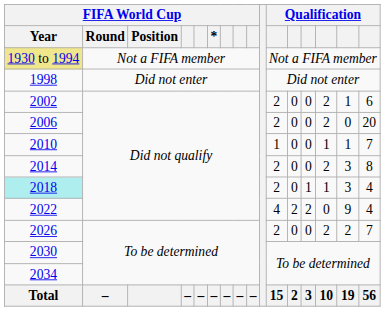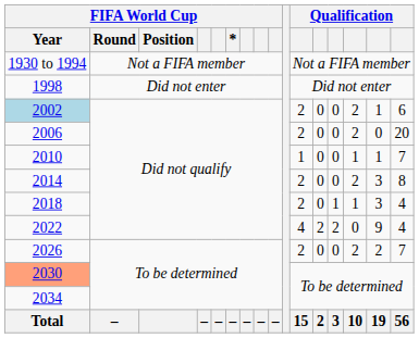1930 to 1994 | FIFA World Cup / Year: khaki background -> no background
2002 | FIFA World Cup / Year: no background -> lightblue background
2018 | FIFA World Cup / Year: paleturquoise background -> no background
2030 | FIFA World Cup / Year: no background -> lightsalmon background
